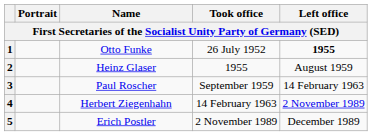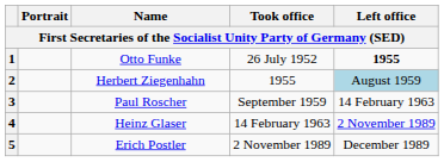2 | Name: Heinz Glaser -> Herbert Ziegenhahn
2 | Left office: no background -> lightblue background
4 | Name: Herbert Ziegenhahn -> Heinz Glaser
